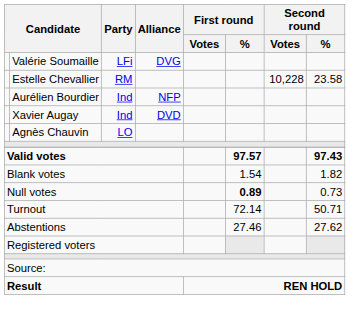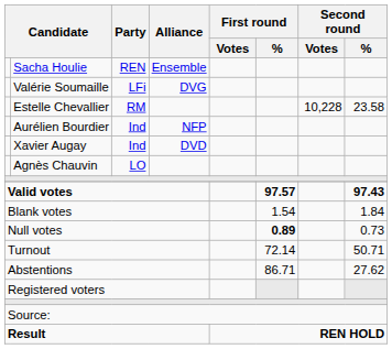+ row: Sacha Houlie | REN | Ensemble
Blank votes | Second round / %: 1.82 -> 1.84
Abstentions | First round / %: 27.46 -> 86.71
